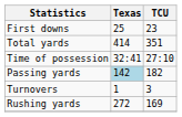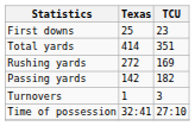rows swapped: Rushing yards <-> Time of possession
Passing yards | Texas: lightblue background -> no background
